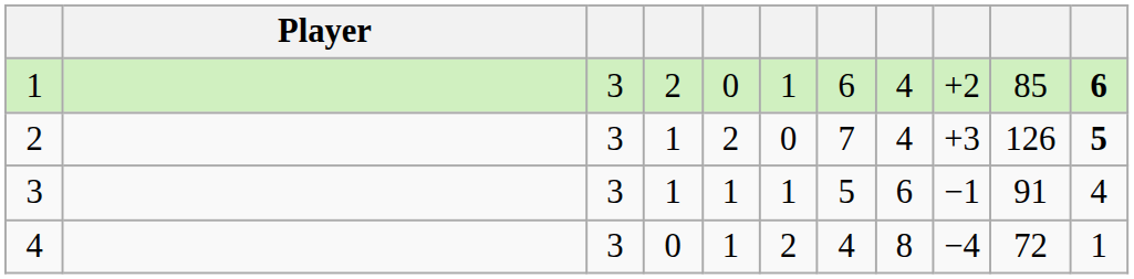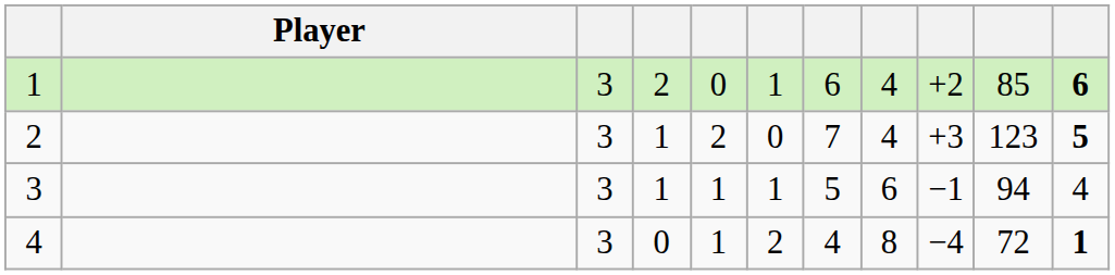row 3 | column 10: 126 -> 123
row 4 | column 10: 91 -> 94
row 5 | column 11: normal -> bold
